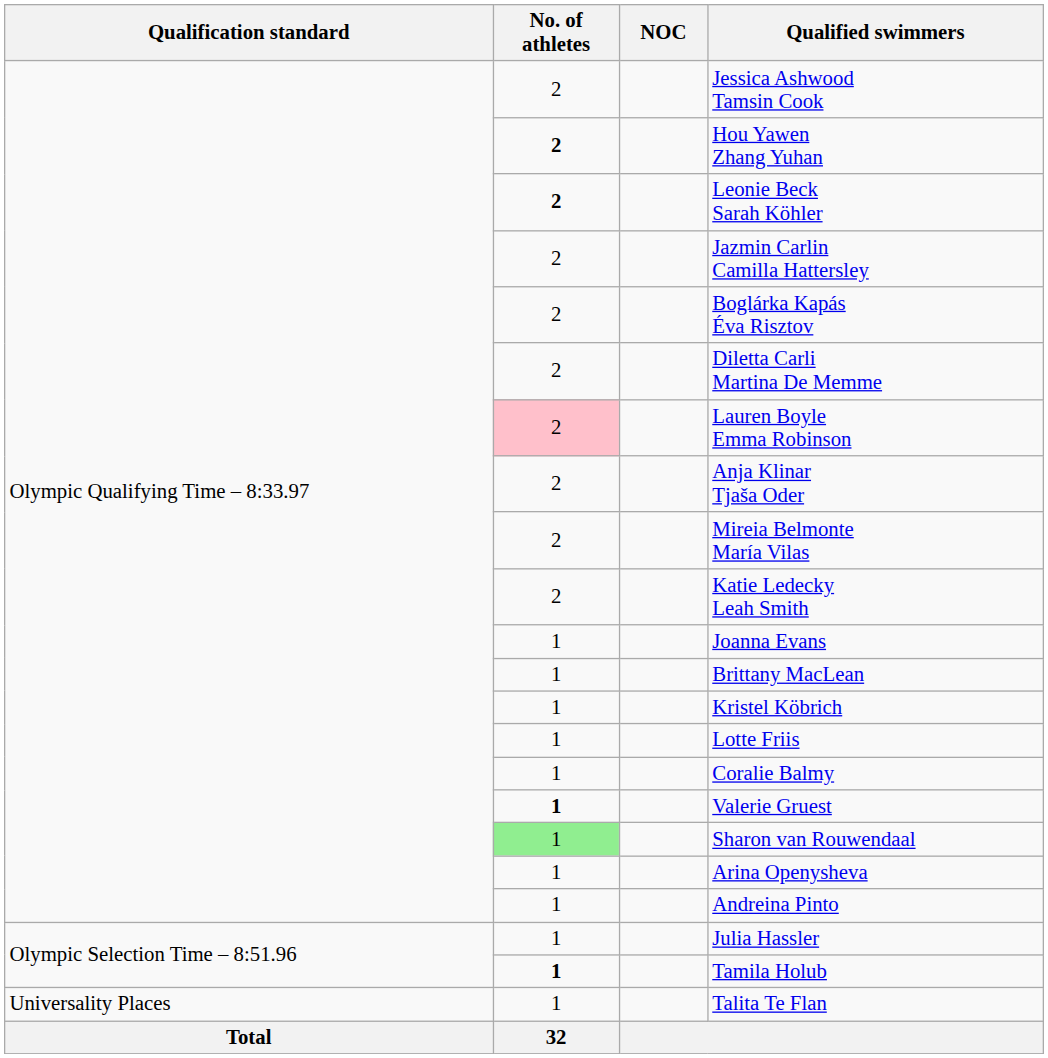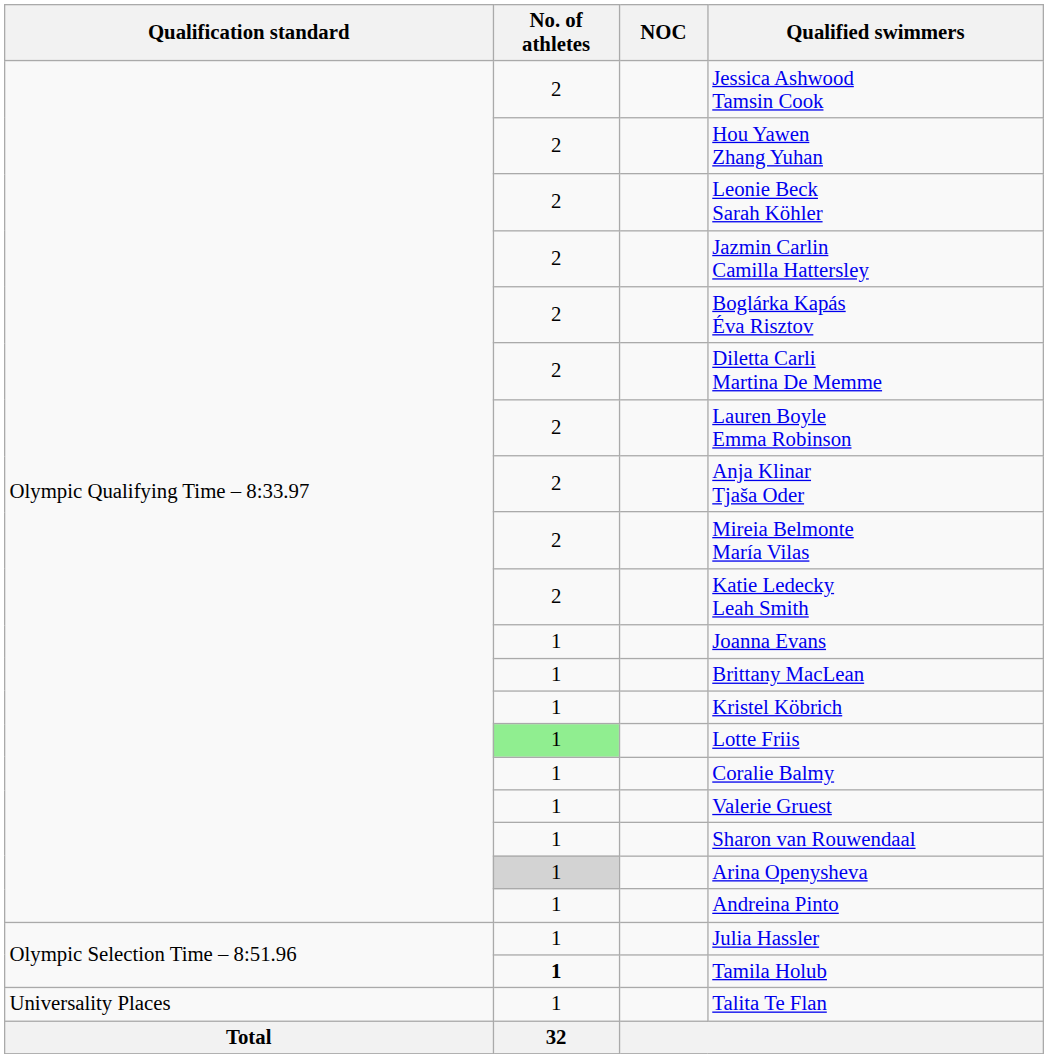Hou Yawen Zhang Yuhan | No. of athletes: bold -> normal
Leonie Beck Sarah Köhler | No. of athletes: bold -> normal
Lauren Boyle Emma Robinson | No. of athletes: pink background -> no background
Lotte Friis | No. of athletes: no background -> lightgreen background
Valerie Gruest | No. of athletes: bold -> normal
Sharon van Rouwendaal | No. of athletes: lightgreen background -> no background
Arina Openysheva | No. of athletes: no background -> lightgrey background
